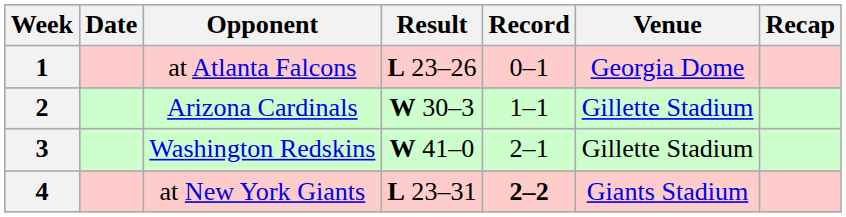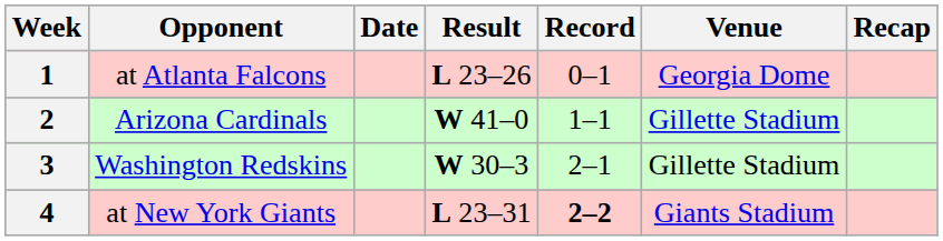columns swapped: Date <-> Opponent
2 | Result: W 30–3 -> W 41–0
3 | Result: W 41–0 -> W 30–3
